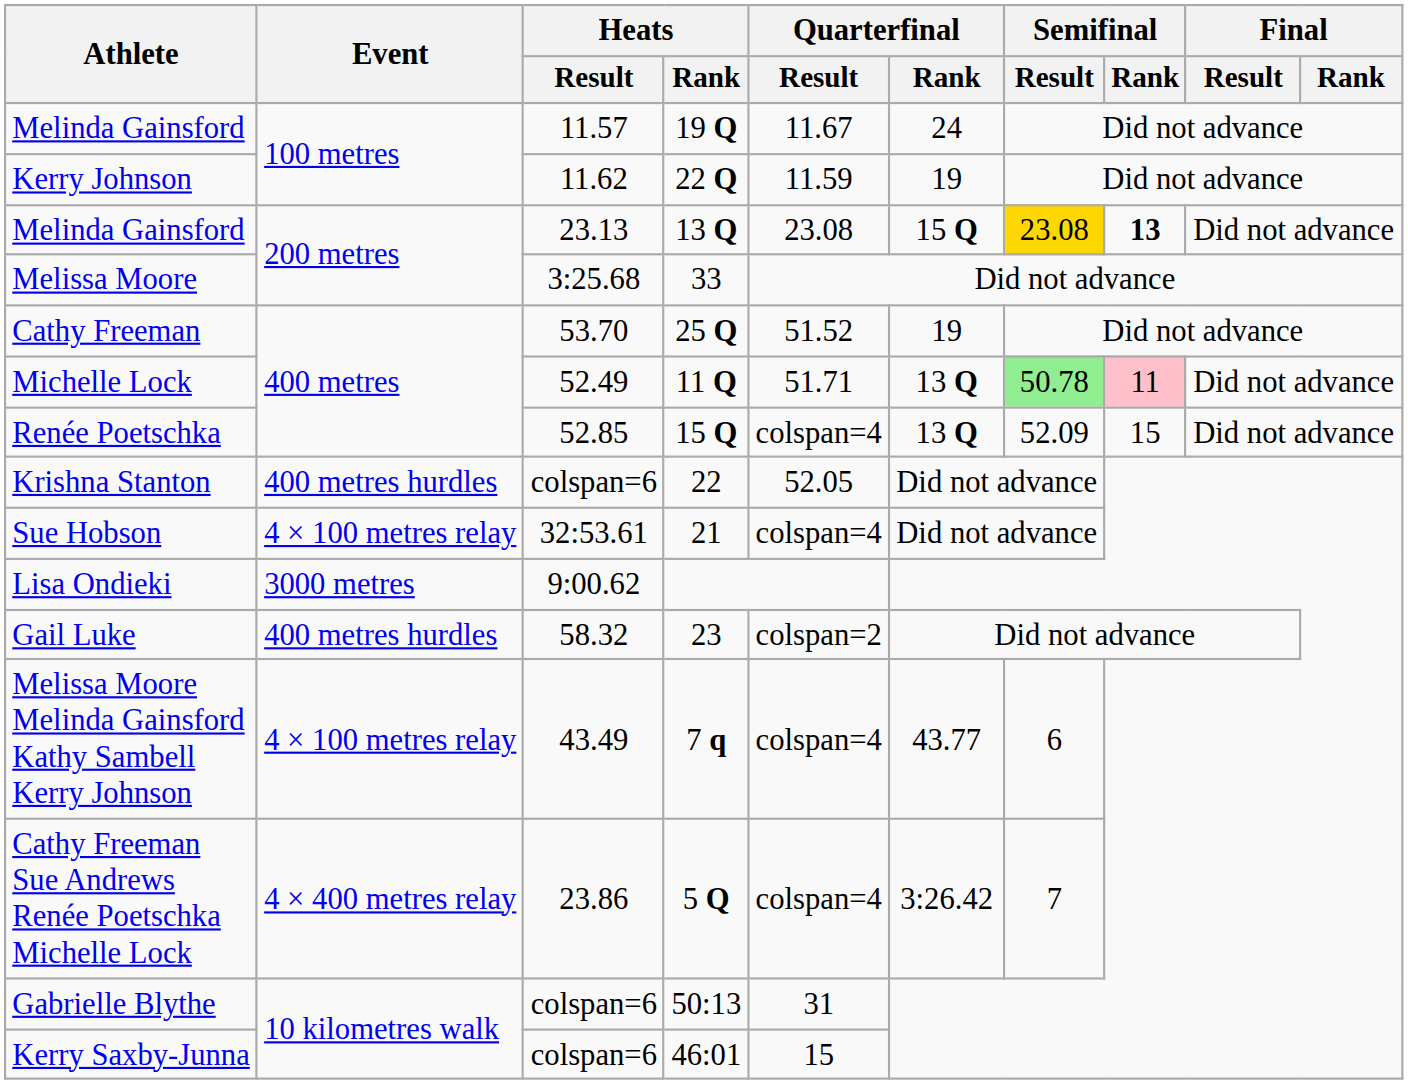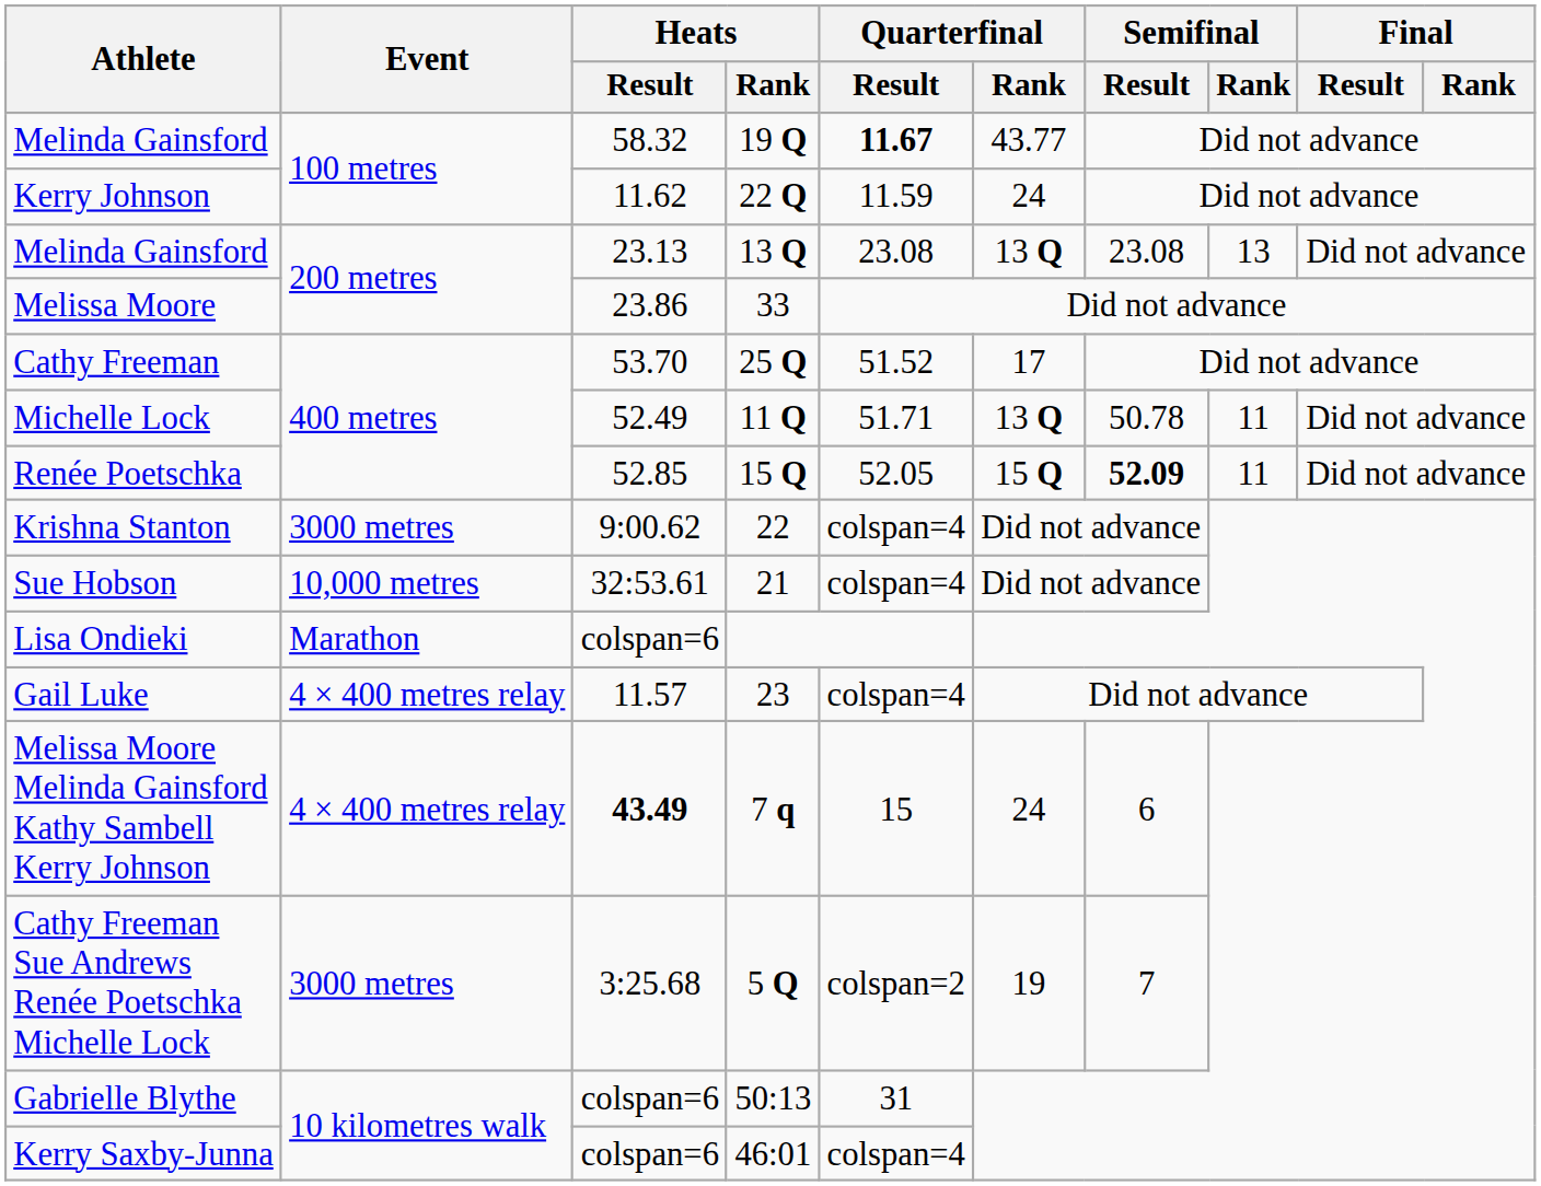Melinda Gainsford / 19 Q | Heats / Result: 11.57 -> 58.32
Melinda Gainsford / 19 Q | Quarterfinal / Result: normal -> bold
Melinda Gainsford / 19 Q | Quarterfinal / Rank: 24 -> 43.77
Kerry Johnson | Quarterfinal / Rank: 19 -> 24
Melinda Gainsford / 13 Q | Quarterfinal / Rank: 15 Q -> 13 Q
Melinda Gainsford / 13 Q | Semifinal / Result: gold background -> no background
Melinda Gainsford / 13 Q | Semifinal / Rank: bold -> normal
Melissa Moore | Heats / Result: 3:25.68 -> 23.86
Cathy Freeman | Quarterfinal / Rank: 19 -> 17
Michelle Lock | Semifinal / Result: lightgreen background -> no background
Michelle Lock | Semifinal / Rank: pink background -> no background
Renée Poetschka | Quarterfinal / Result: colspan=4 -> 52.05
Renée Poetschka | Quarterfinal / Rank: 13 Q -> 15 Q
Renée Poetschka | Semifinal / Result: normal -> bold
Renée Poetschka | Semifinal / Rank: 15 -> 11
Krishna Stanton | Event: 400 metres hurdles -> 3000 metres
Krishna Stanton | Heats / Result: colspan=6 -> 9:00.62
Krishna Stanton | Quarterfinal / Result: 52.05 -> colspan=4
Sue Hobson | Event: 4 × 100 metres relay -> 10,000 metres
Lisa Ondieki | Event: 3000 metres -> Marathon
Lisa Ondieki | Heats / Result: 9:00.62 -> colspan=6
Gail Luke | Event: 400 metres hurdles -> 4 × 400 metres relay
Gail Luke | Heats / Result: 58.32 -> 11.57
Gail Luke | Quarterfinal / Result: colspan=2 -> colspan=4
Melissa Moore Melinda Gainsford Kathy Sambell Kerry Johnson | Event: 4 × 100 metres relay -> 4 × 400 metres relay
Melissa Moore Melinda Gainsford Kathy Sambell Kerry Johnson | Heats / Result: normal -> bold
Melissa Moore Melinda Gainsford Kathy Sambell Kerry Johnson | Quarterfinal / Result: colspan=4 -> 15
Melissa Moore Melinda Gainsford Kathy Sambell Kerry Johnson | Quarterfinal / Rank: 43.77 -> 24
Cathy Freeman Sue Andrews Renée Poetschka Michelle Lock | Event: 4 × 400 metres relay -> 3000 metres
Cathy Freeman Sue Andrews Renée Poetschka Michelle Lock | Heats / Result: 23.86 -> 3:25.68
Cathy Freeman Sue Andrews Renée Poetschka Michelle Lock | Quarterfinal / Result: colspan=4 -> colspan=2
Cathy Freeman Sue Andrews Renée Poetschka Michelle Lock | Quarterfinal / Rank: 3:26.42 -> 19
Kerry Saxby-Junna | Quarterfinal / Result: 15 -> colspan=4
